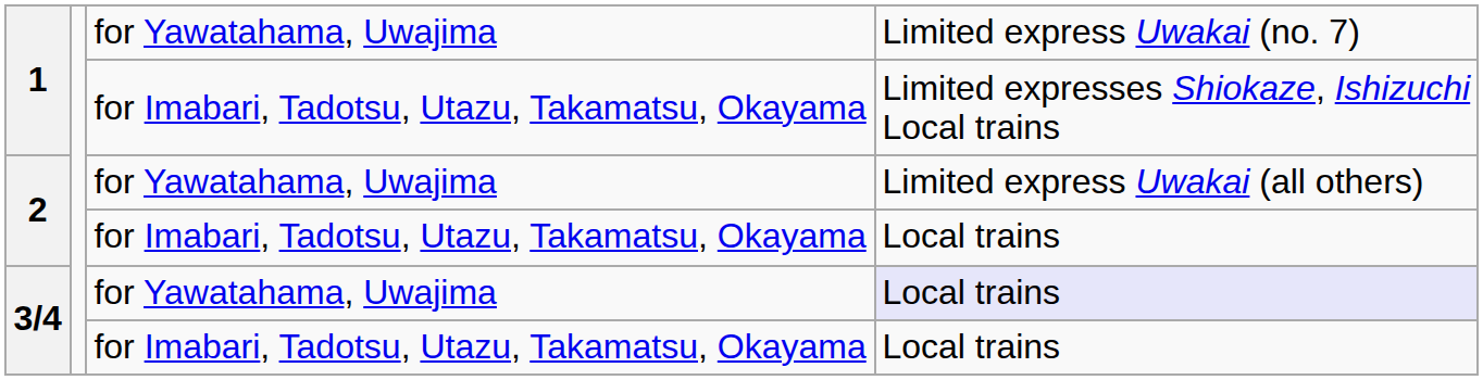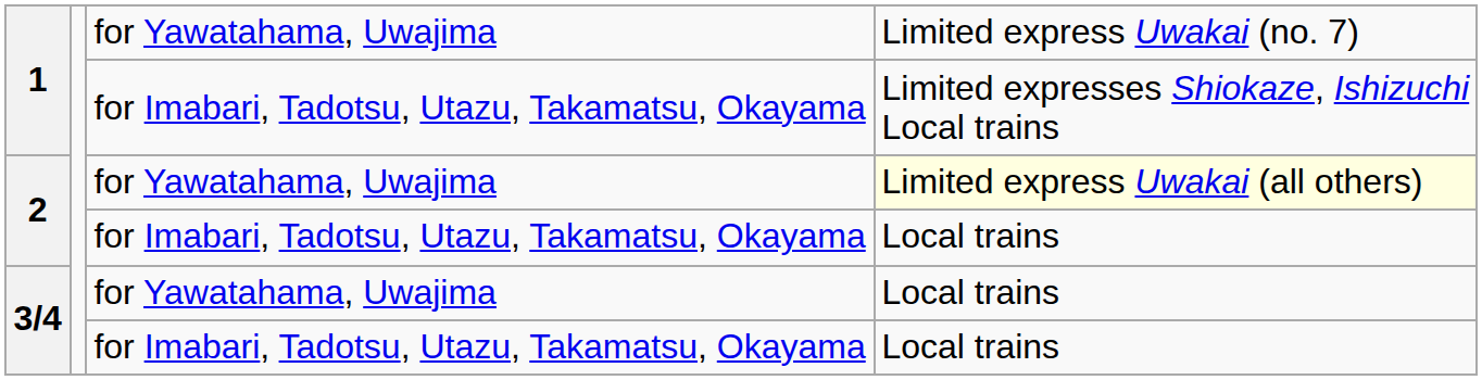2 / for Yawatahama, Uwajima | column 4: no background -> lightyellow background
3/4 / for Yawatahama, Uwajima | column 4: lavender background -> no background
